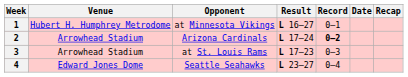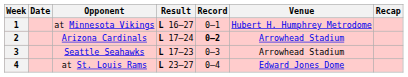columns swapped: Date <-> Venue
3 | Opponent: at St. Louis Rams -> Seattle Seahawks
4 | Opponent: Seattle Seahawks -> at St. Louis Rams
